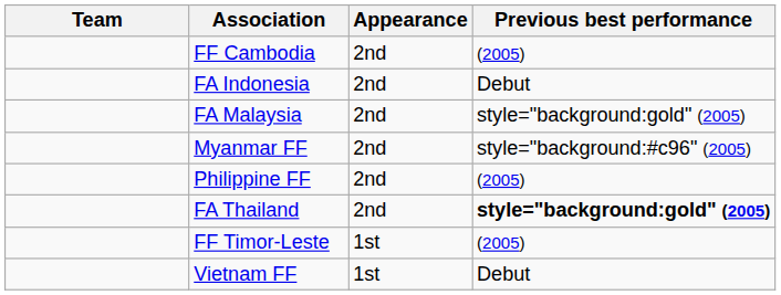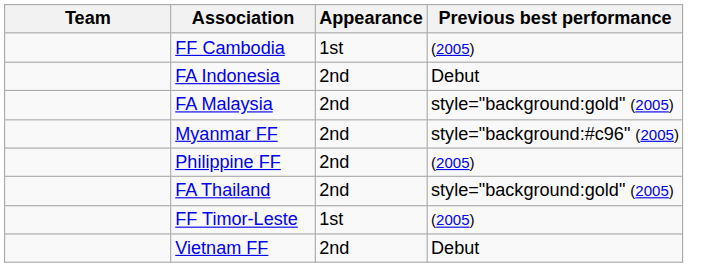FF Cambodia | Appearance: 2nd -> 1st
FA Thailand | Previous best performance: bold -> normal
Vietnam FF | Appearance: 1st -> 2nd
